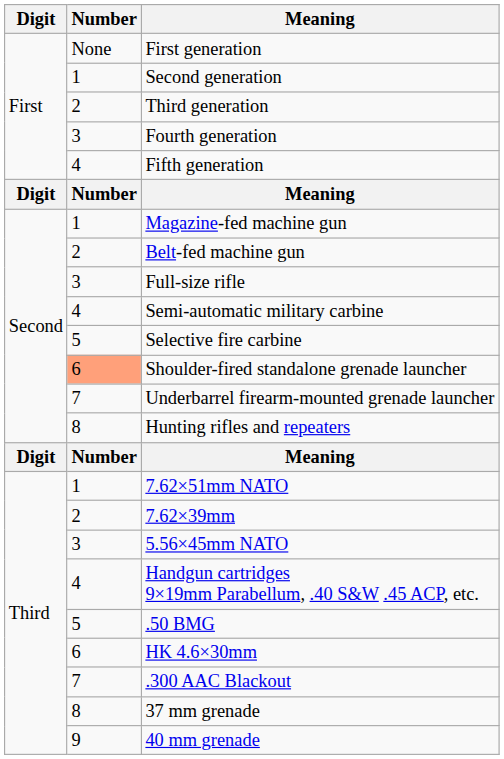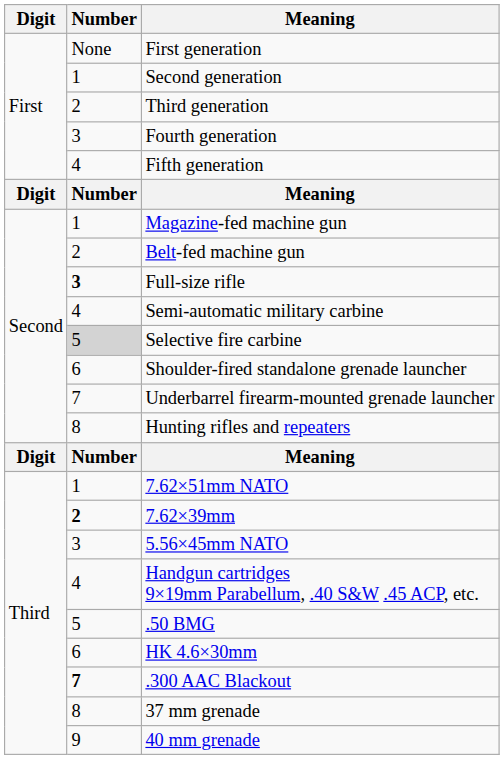Full-size rifle | Number: normal -> bold
Selective fire carbine | Number: no background -> lightgrey background
Shoulder-fired standalone grenade launcher | Number: lightsalmon background -> no background
7.62×39mm | Number: normal -> bold
.300 AAC Blackout | Number: normal -> bold
